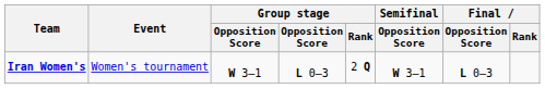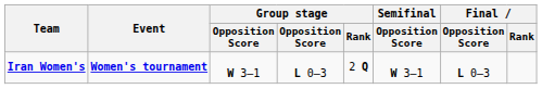Iran Women's | Event: normal -> bold
